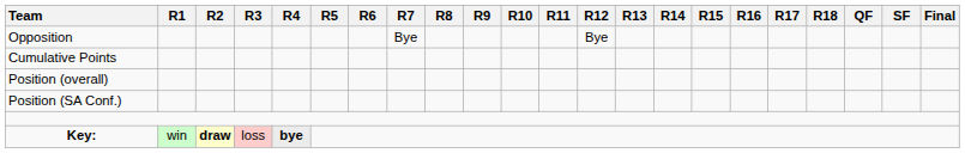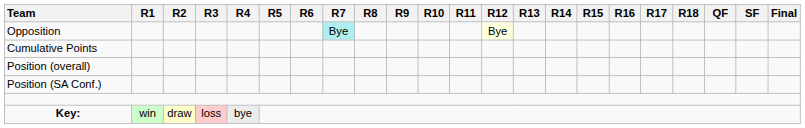Opposition | R7: no background -> paleturquoise background
Opposition | R12: no background -> lightyellow background
Key: | R2: bold -> normal
Key: | R4: bold -> normal
